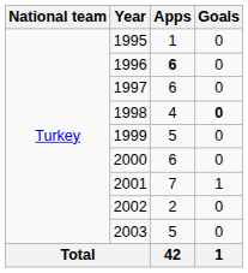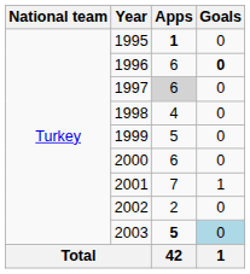1995 | Apps: normal -> bold
1996 | Apps: bold -> normal
1996 | Goals: normal -> bold
1997 | Apps: no background -> lightgrey background
1998 | Goals: bold -> normal
2003 | Apps: normal -> bold
2003 | Goals: no background -> lightblue background
